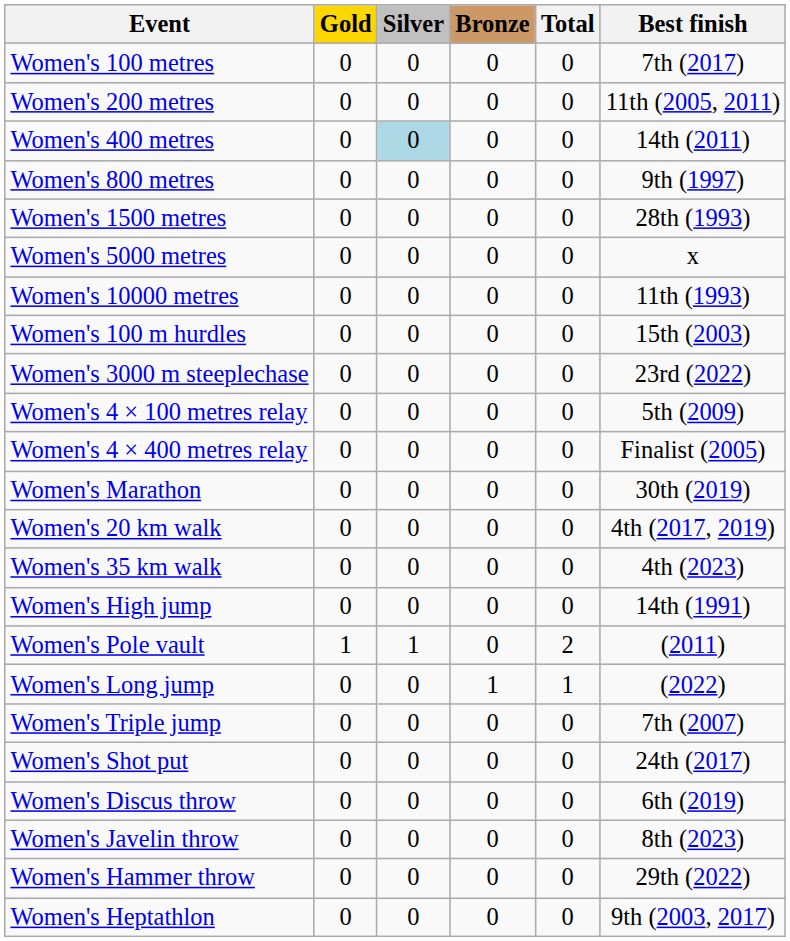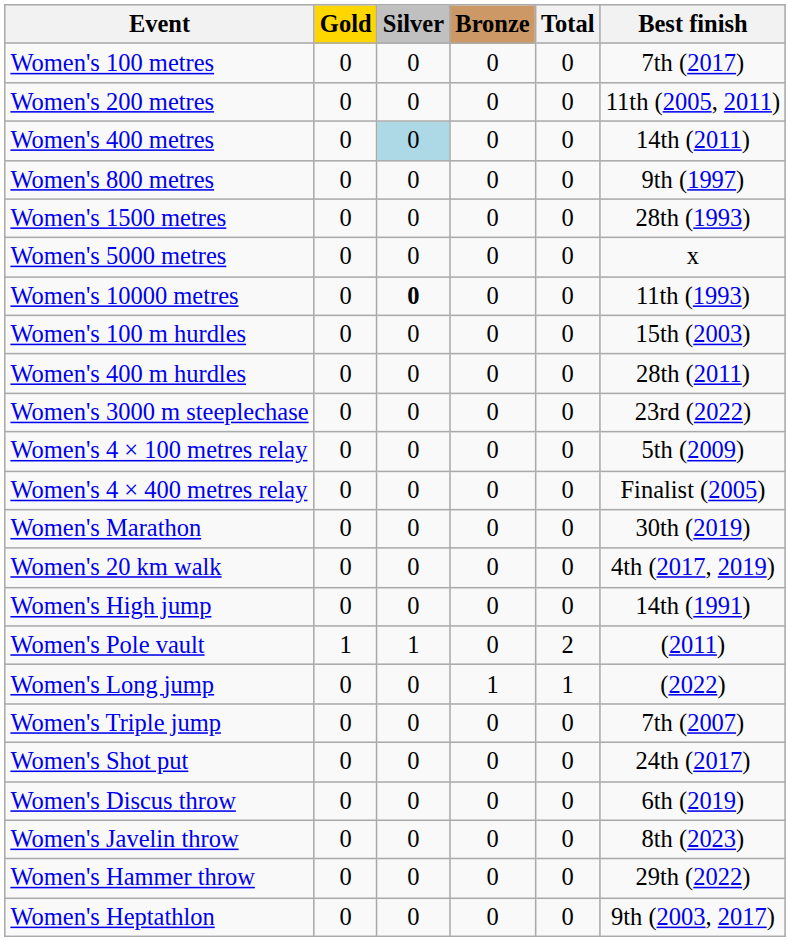Women's 10000 metres | Silver: normal -> bold
+ row: Women's 400 m hurdles | 0 | 0 | 0 | 0 | 28th (2011)
- row: Women's 35 km walk | 0 | 0 | 0 | 0 | 4th (2023)
